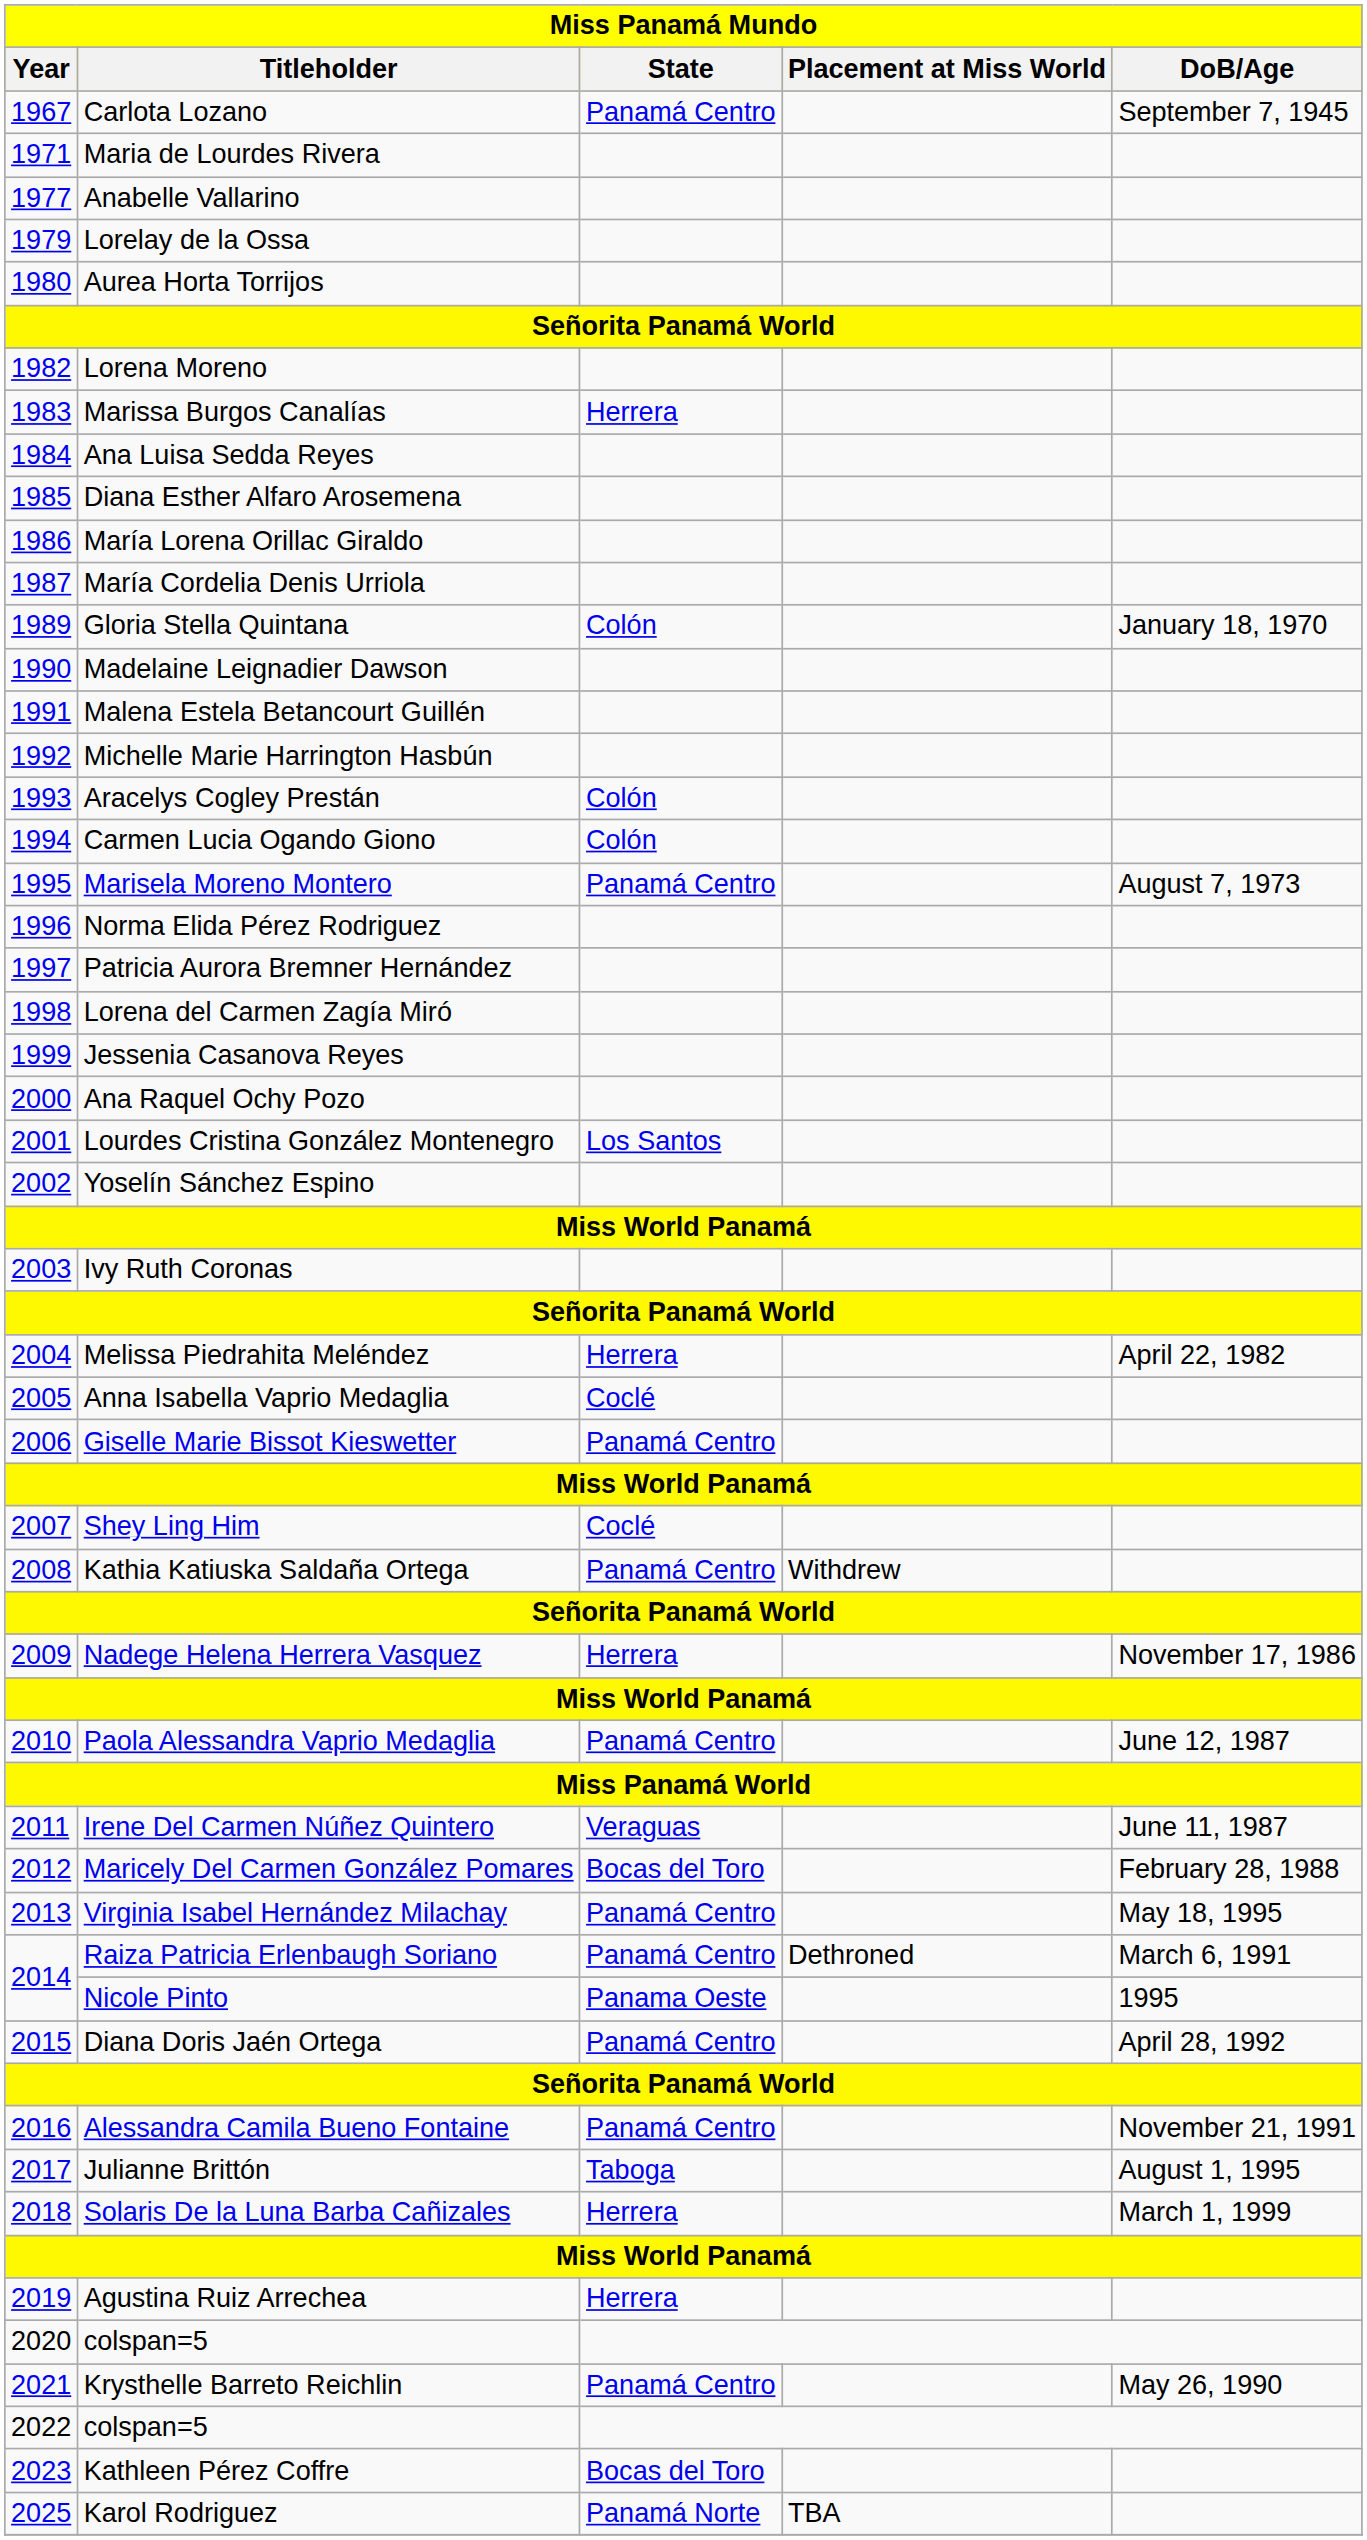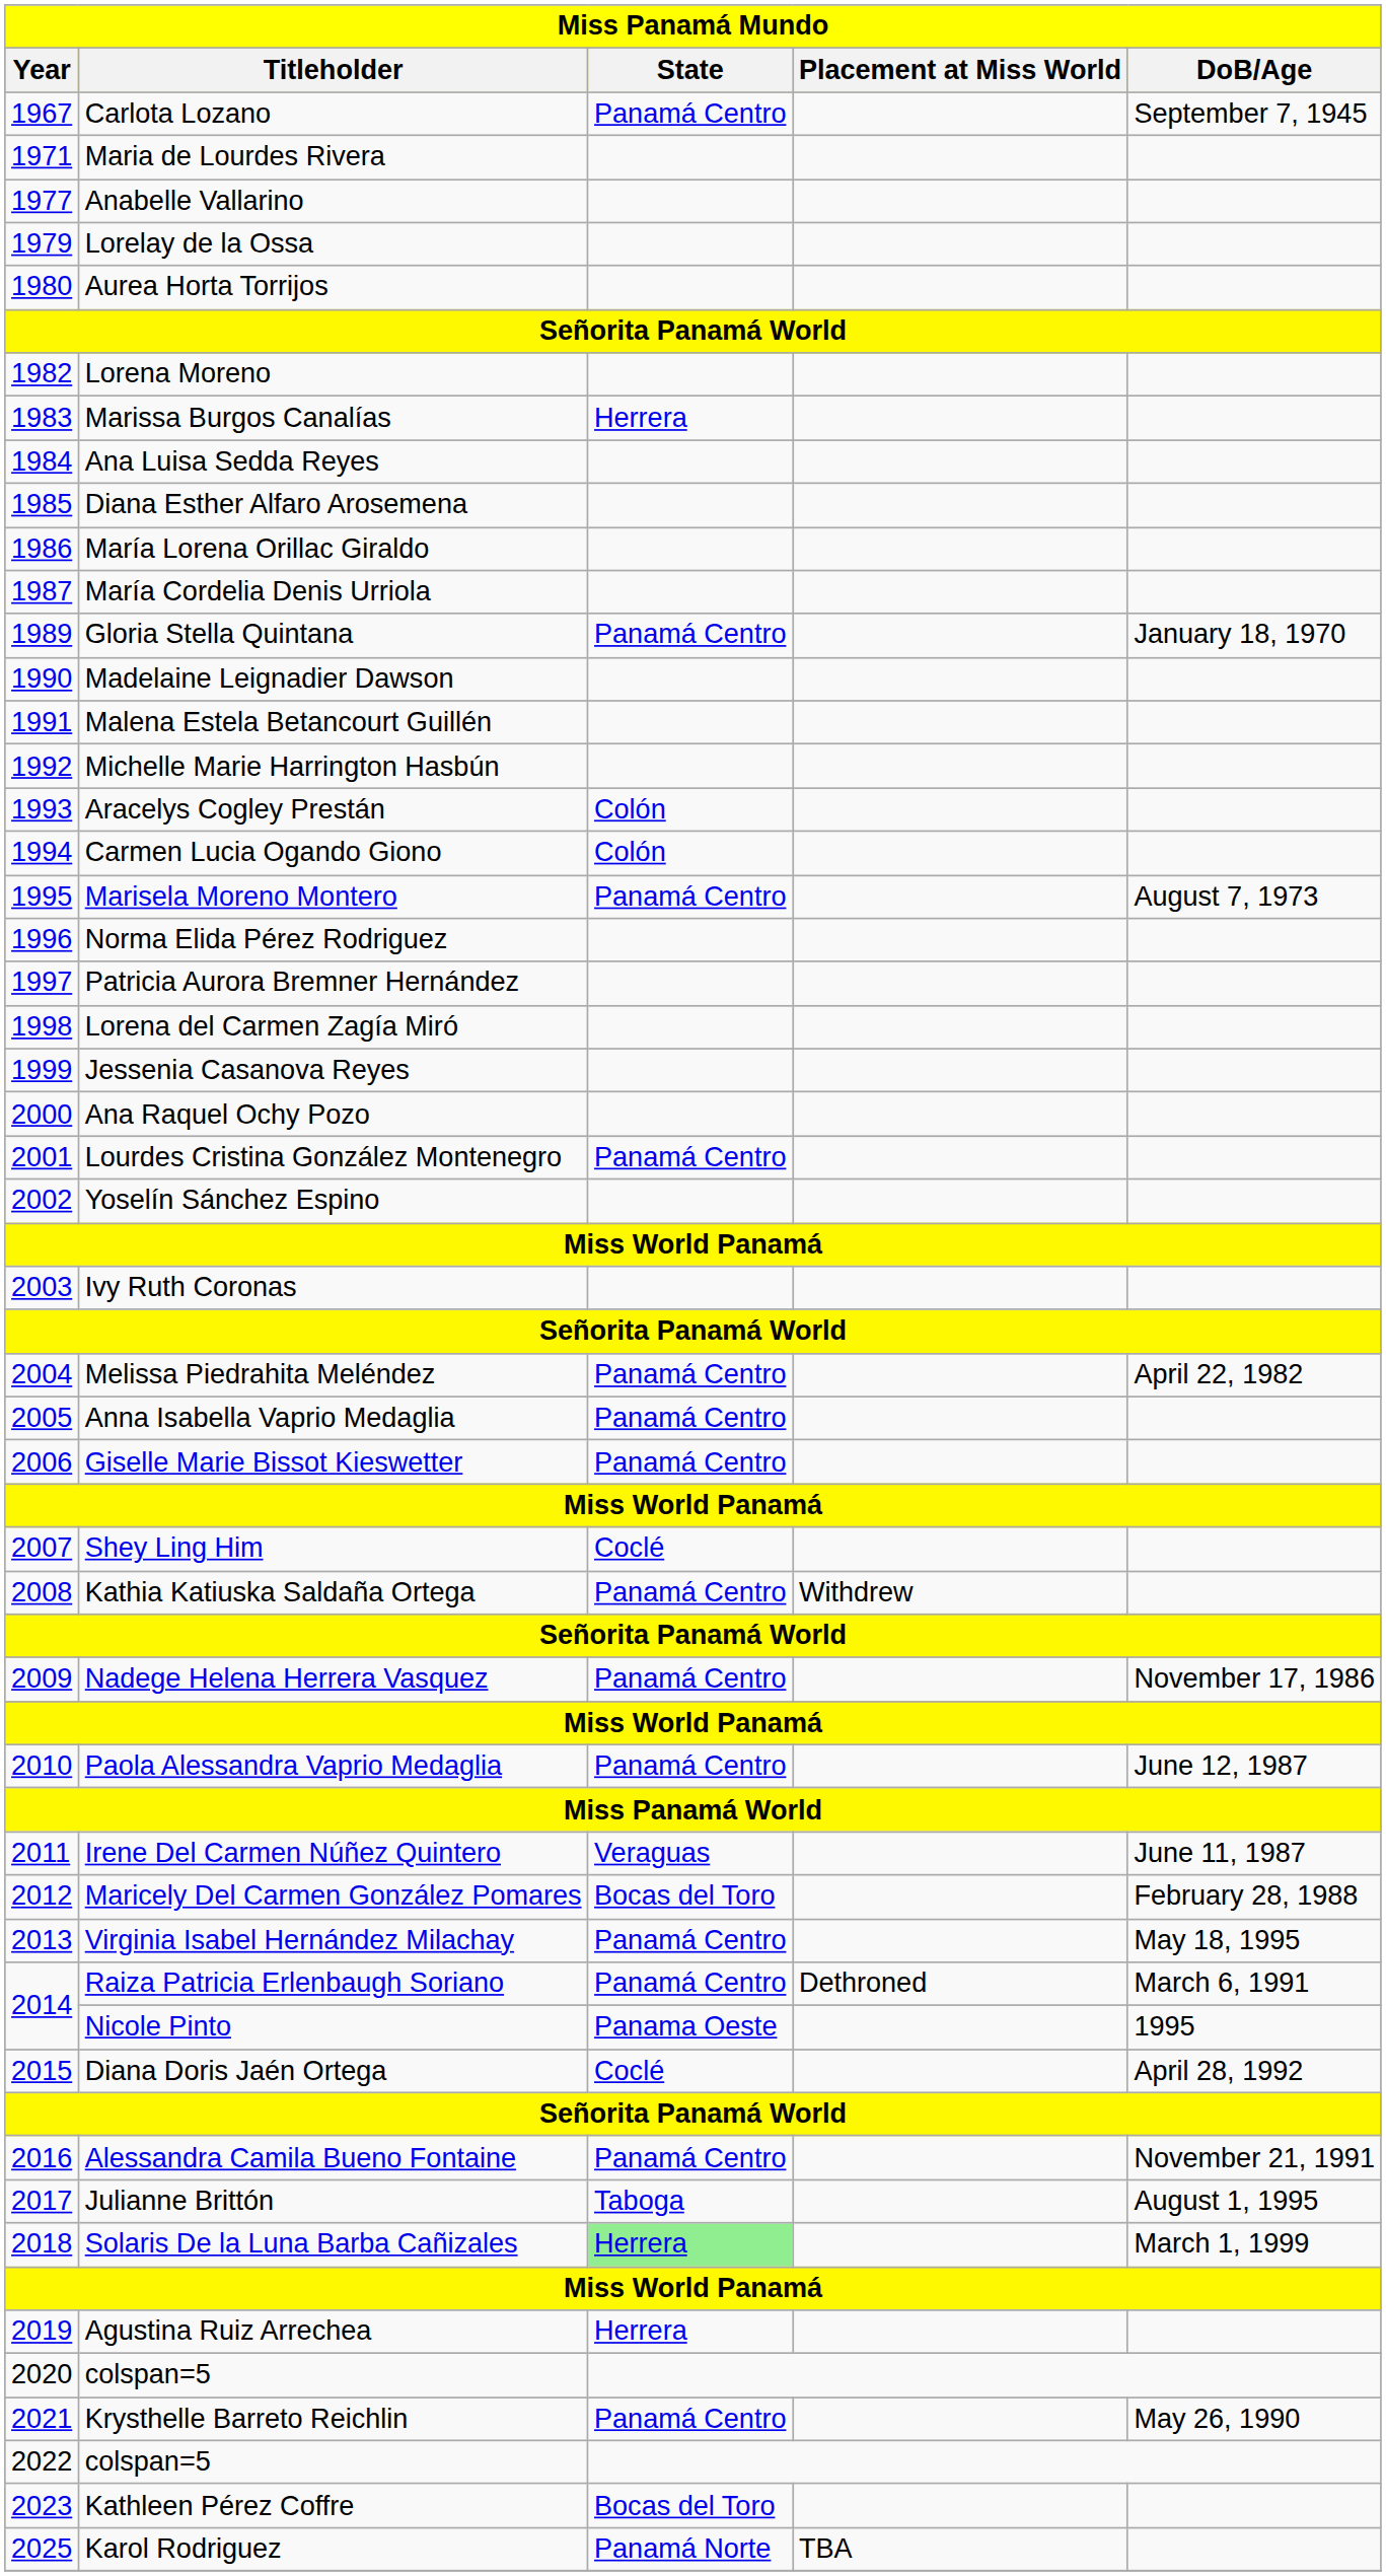1989 | State: Colón -> Panamá Centro
2001 | State: Los Santos -> Panamá Centro
2004 | State: Herrera -> Panamá Centro
2005 | State: Coclé -> Panamá Centro
2009 | State: Herrera -> Panamá Centro
2015 | State: Panamá Centro -> Coclé
2018 | State: no background -> lightgreen background
